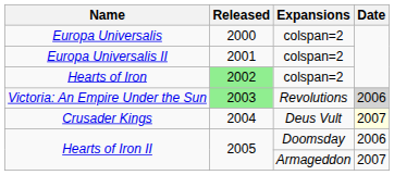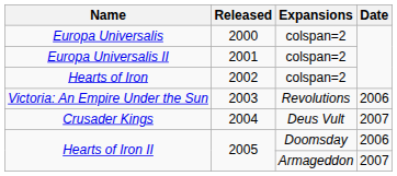Hearts of Iron | Released: lightgreen background -> no background
Victoria: An Empire Under the Sun | Released: lightgreen background -> no background
Victoria: An Empire Under the Sun | Date: lightgrey background -> no background
Crusader Kings | Date: lightyellow background -> no background
